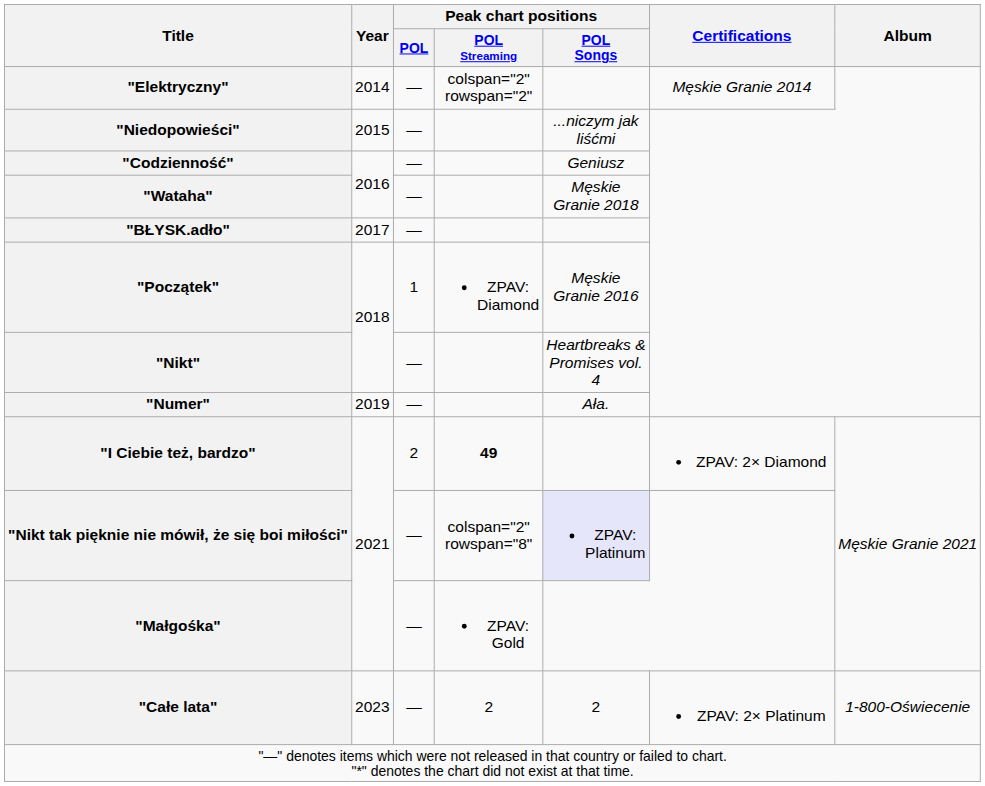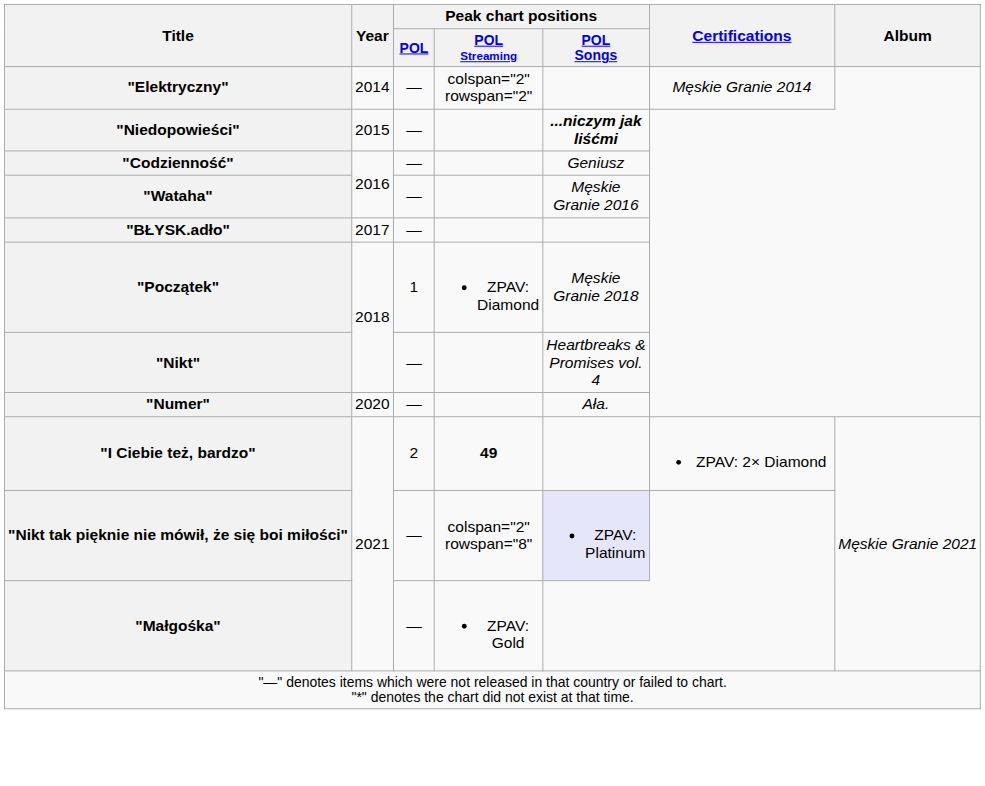"Niedopowieści" | Peak chart positions / POL Songs: normal -> bold
"Wataha" | Peak chart positions / POL Songs: Męskie Granie 2018 -> Męskie Granie 2016
"Początek" | Peak chart positions / POL Songs: Męskie Granie 2016 -> Męskie Granie 2018
"Numer" | Year: 2019 -> 2020
- row: "Całe lata" | 2023 | — | 2 | 2 | ZPAV: 2× Platinum | 1-800-Oświecenie
